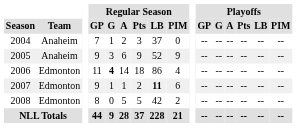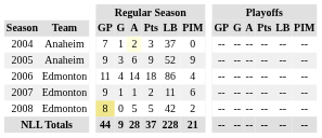2004 | Regular Season / A: no background -> lightyellow background
2006 | Regular Season / G: bold -> normal
2007 | Regular Season / LB: bold -> normal
2008 | Regular Season / GP: no background -> khaki background
